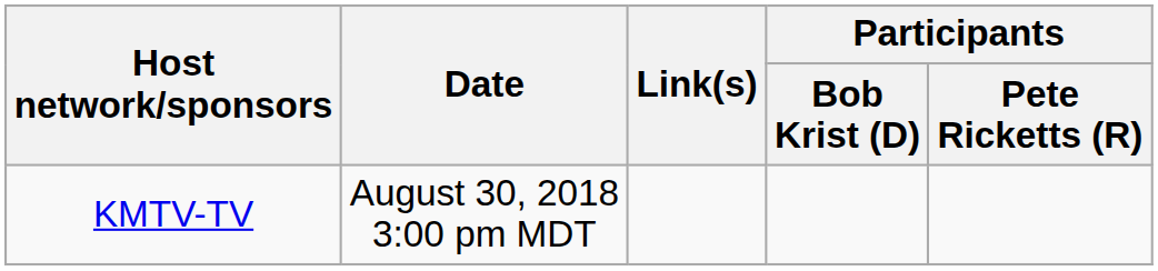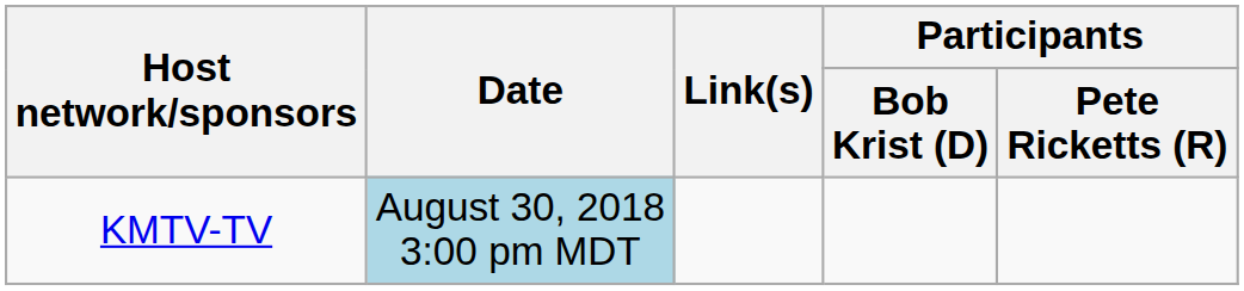KMTV-TV | Date: no background -> lightblue background
